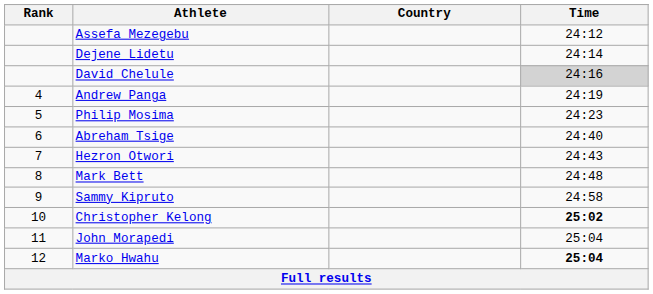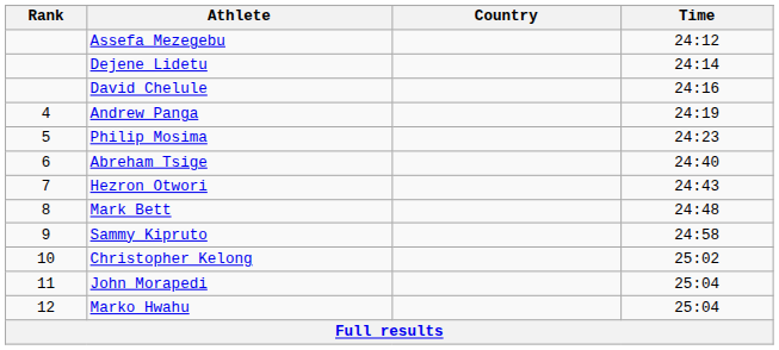David Chelule | Time: lightgrey background -> no background
Christopher Kelong | Time: bold -> normal
Marko Hwahu | Time: bold -> normal
